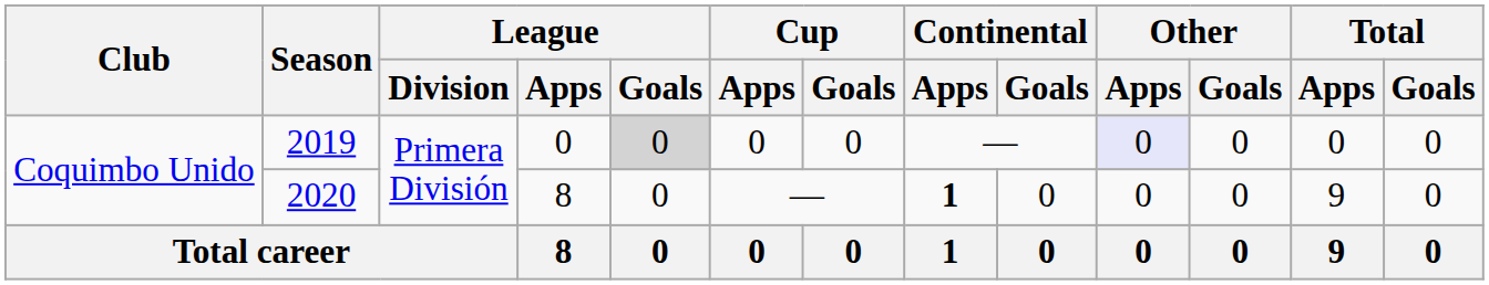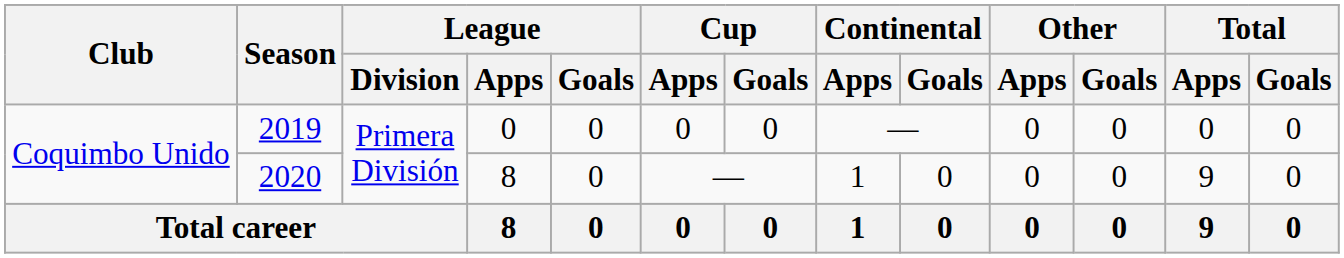2019 | League / Goals: lightgrey background -> no background
2019 | Other / Apps: lavender background -> no background
2020 | Continental / Apps: bold -> normal
